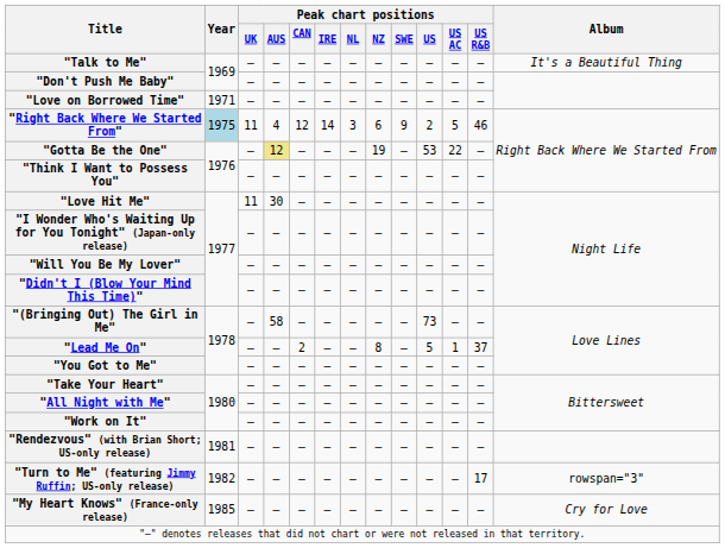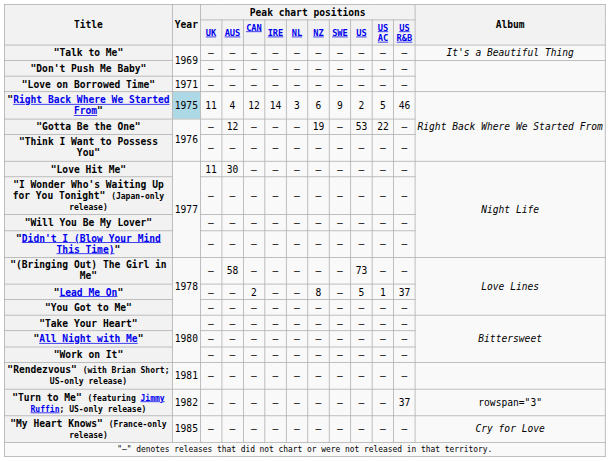"Gotta Be the One" | Peak chart positions / AUS: khaki background -> no background
"Turn to Me" (featuring Jimmy Ruffin; US-only release) | Peak chart positions / US R&B: 17 -> 37
